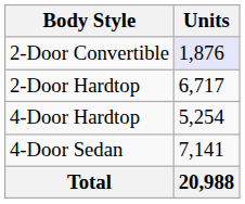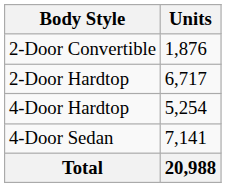2-Door Convertible | Units: lavender background -> no background
